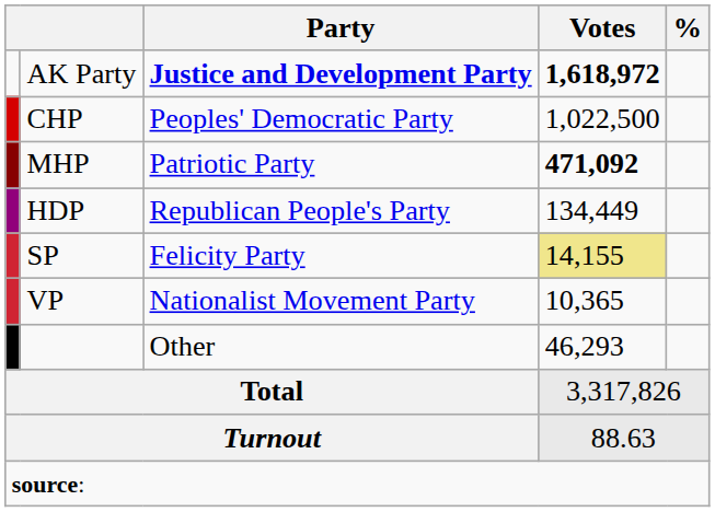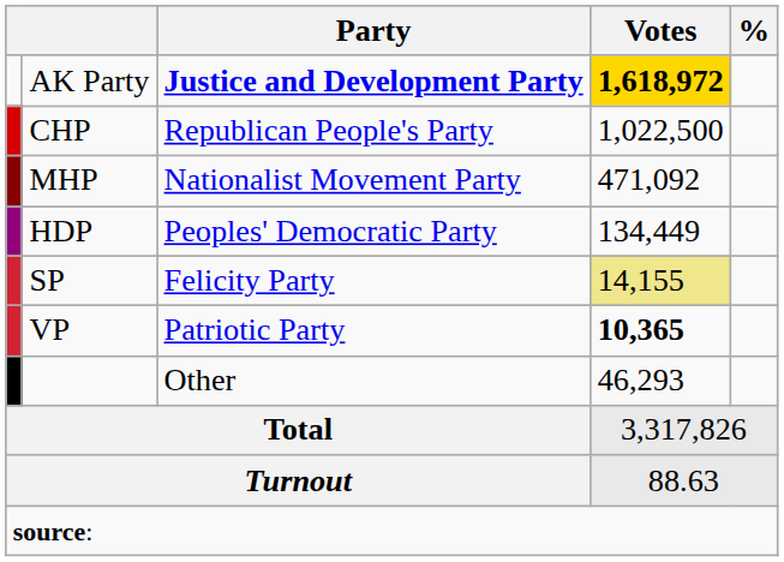AK Party | Votes: no background -> gold background
CHP | Party: Peoples' Democratic Party -> Republican People's Party
MHP | Party: Patriotic Party -> Nationalist Movement Party
MHP | Votes: bold -> normal
HDP | Party: Republican People's Party -> Peoples' Democratic Party
VP | Party: Nationalist Movement Party -> Patriotic Party
VP | Votes: normal -> bold
